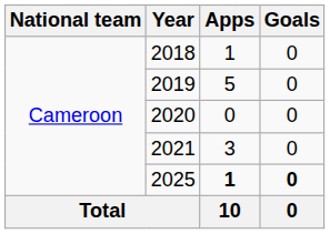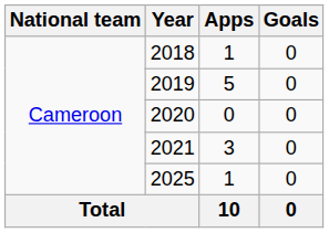2025 | Apps: bold -> normal
2025 | Goals: bold -> normal
